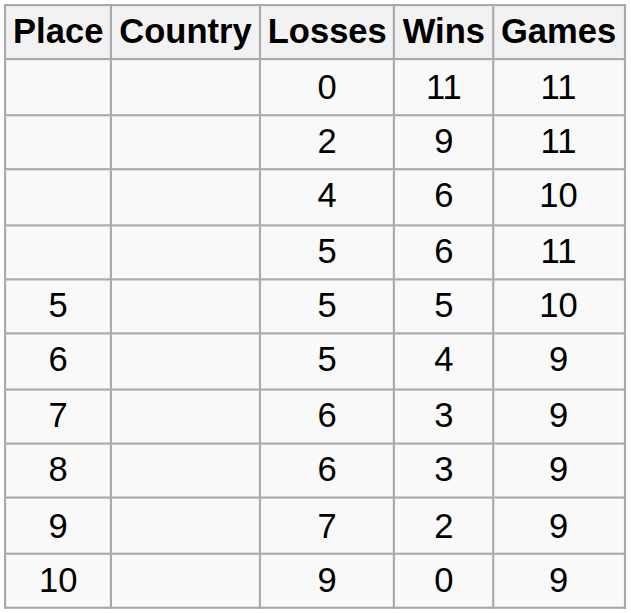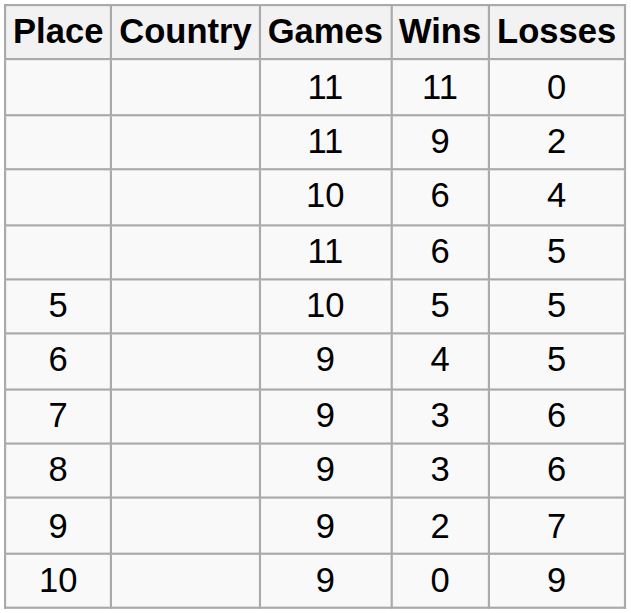columns swapped: Games <-> Losses
